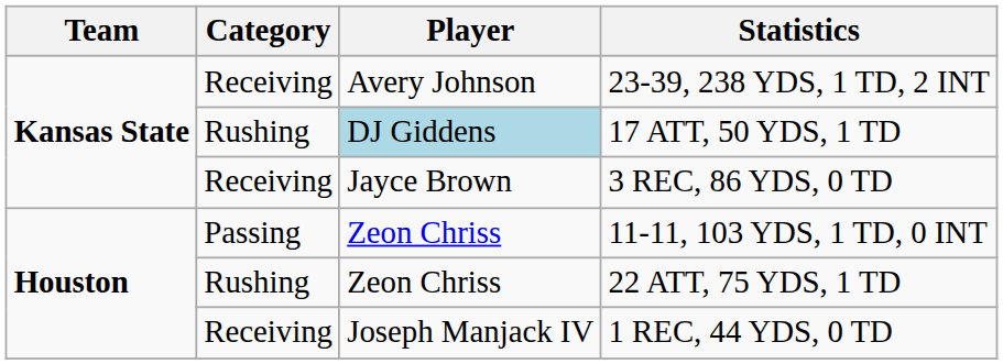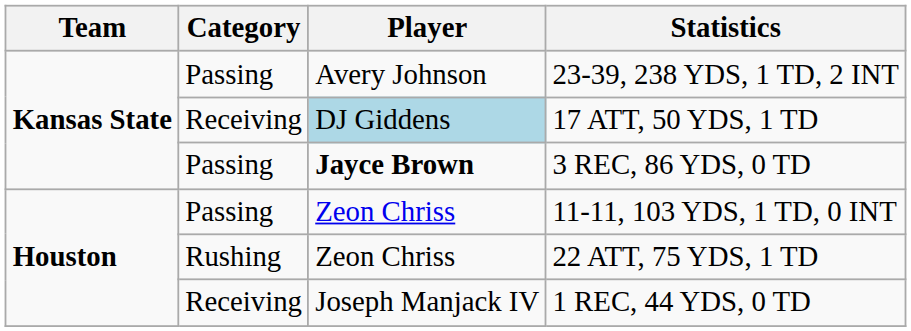23-39, 238 YDS, 1 TD, 2 INT | Category: Receiving -> Passing
17 ATT, 50 YDS, 1 TD | Category: Rushing -> Receiving
3 REC, 86 YDS, 0 TD | Category: Receiving -> Passing
3 REC, 86 YDS, 0 TD | Player: normal -> bold
